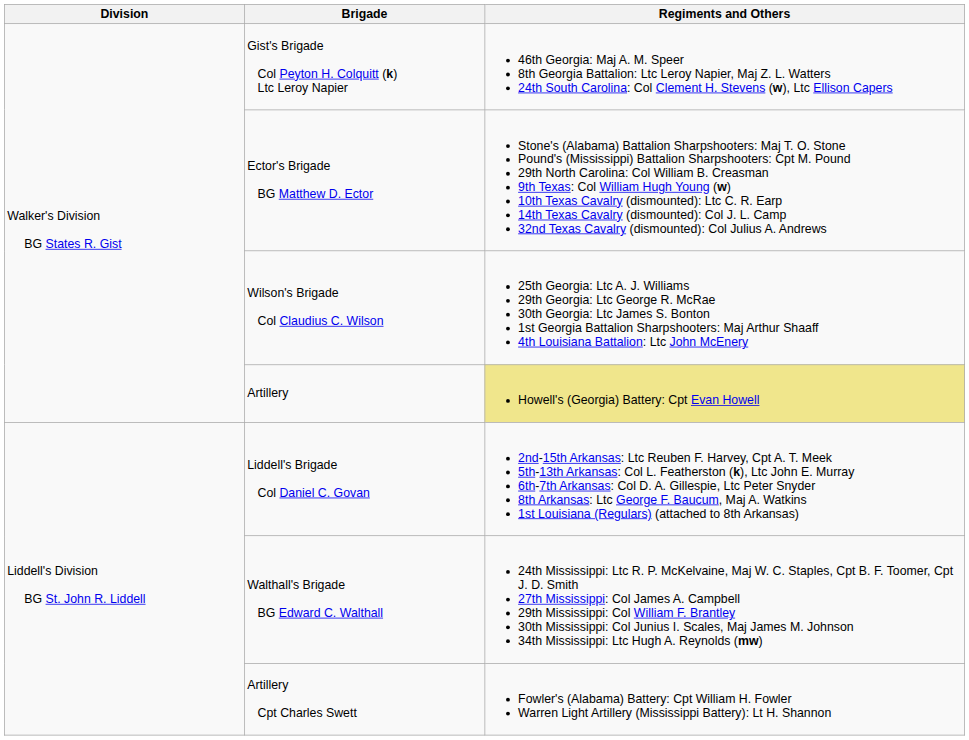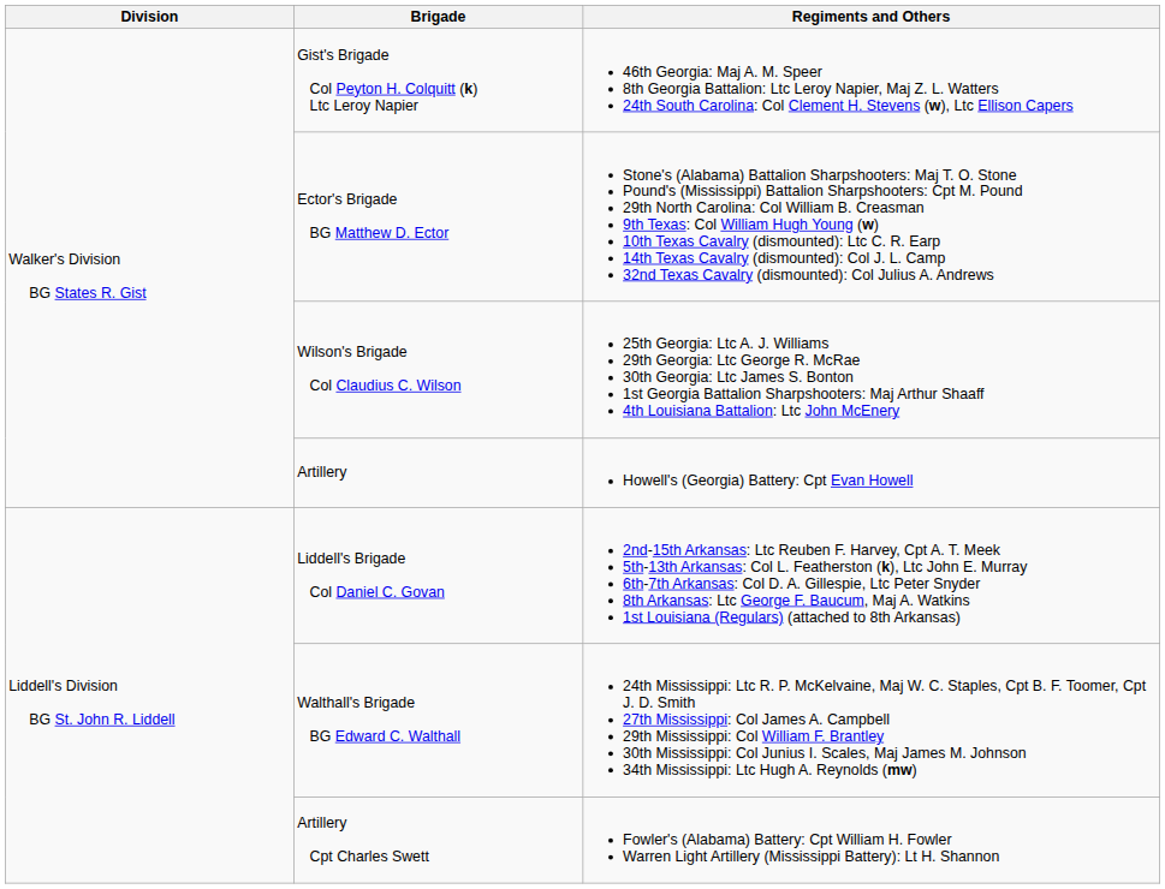Artillery | Regiments and Others: khaki background -> no background
